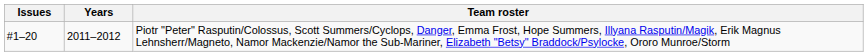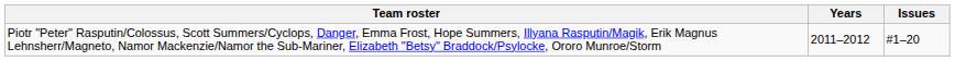columns swapped: Issues <-> Team roster
